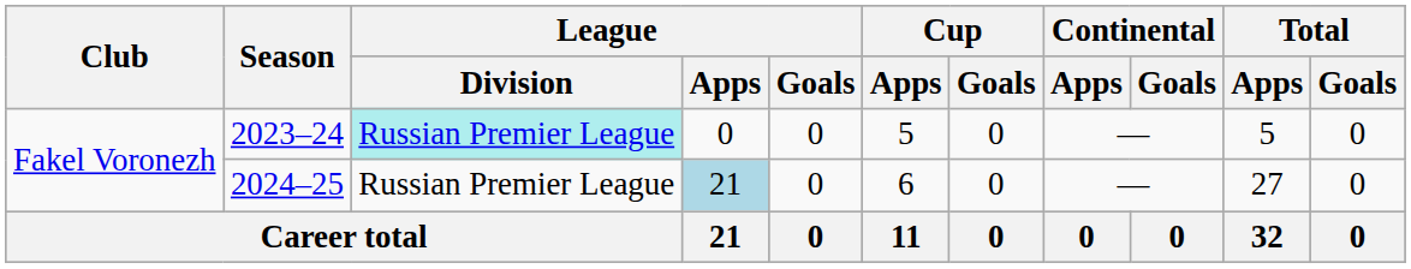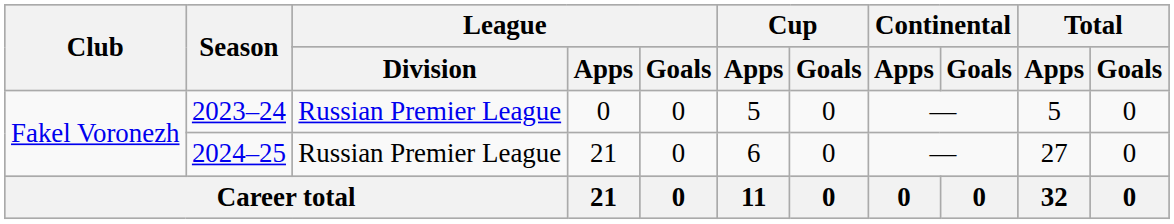2023–24 | League / Division: paleturquoise background -> no background
2024–25 | League / Apps: lightblue background -> no background
